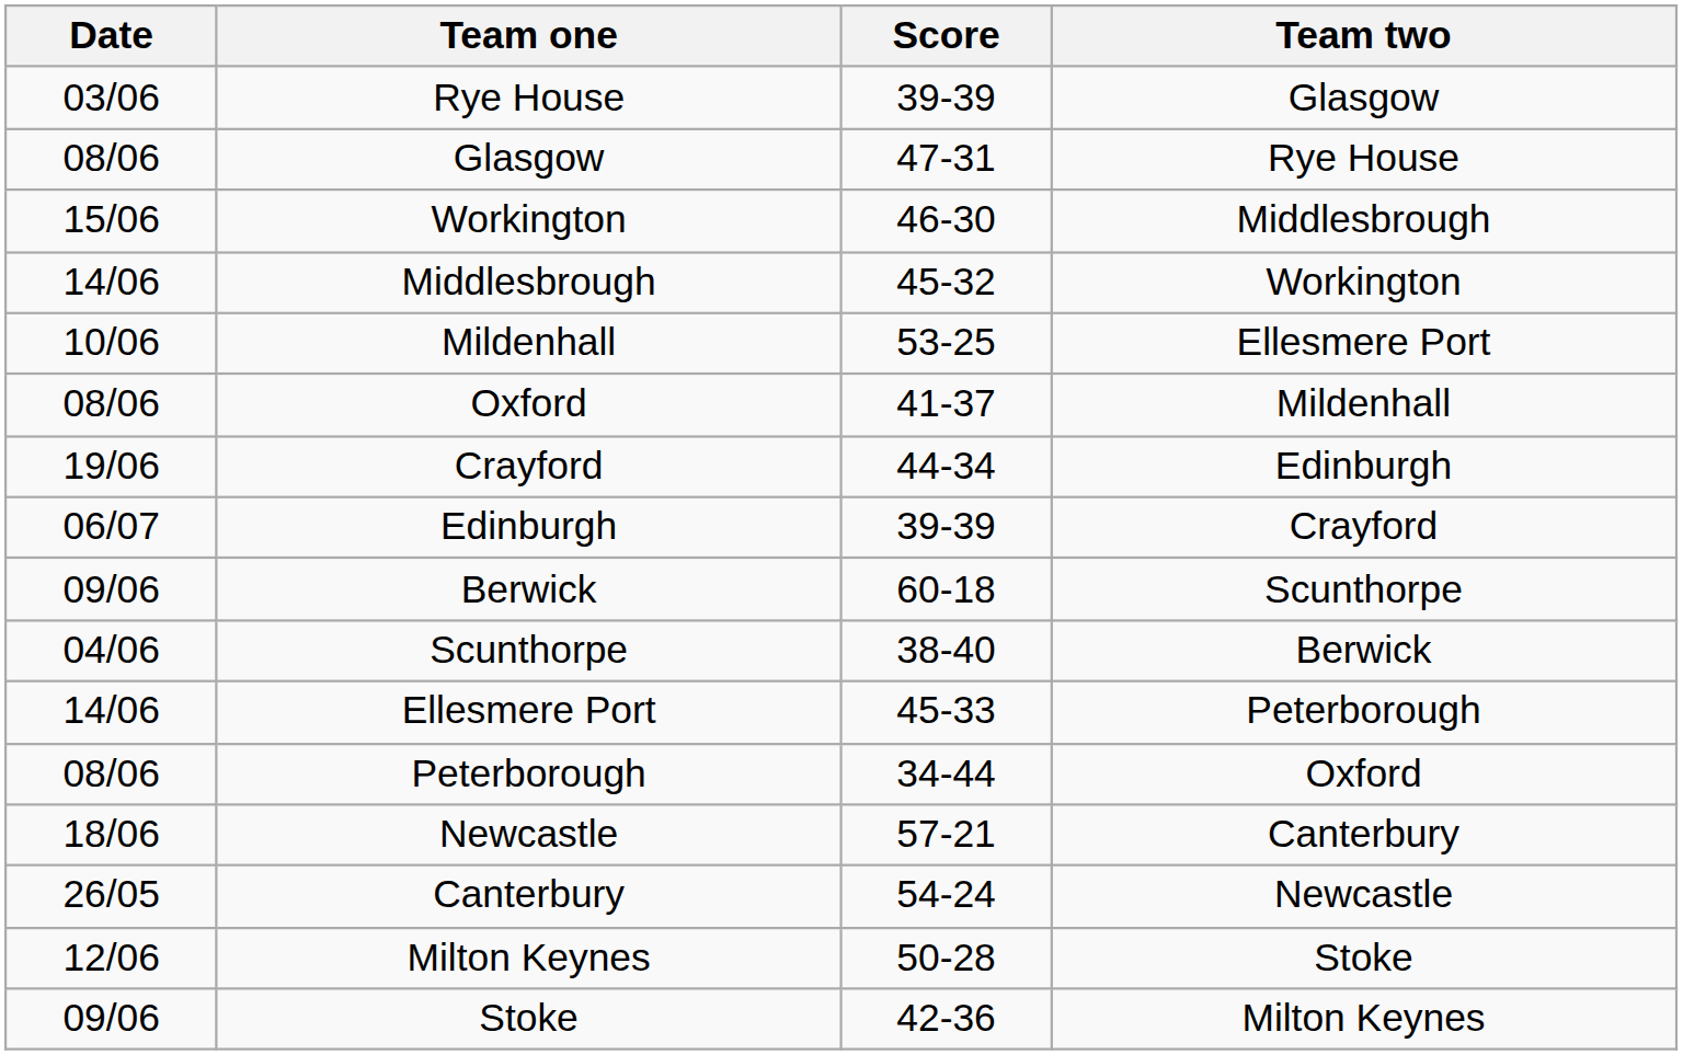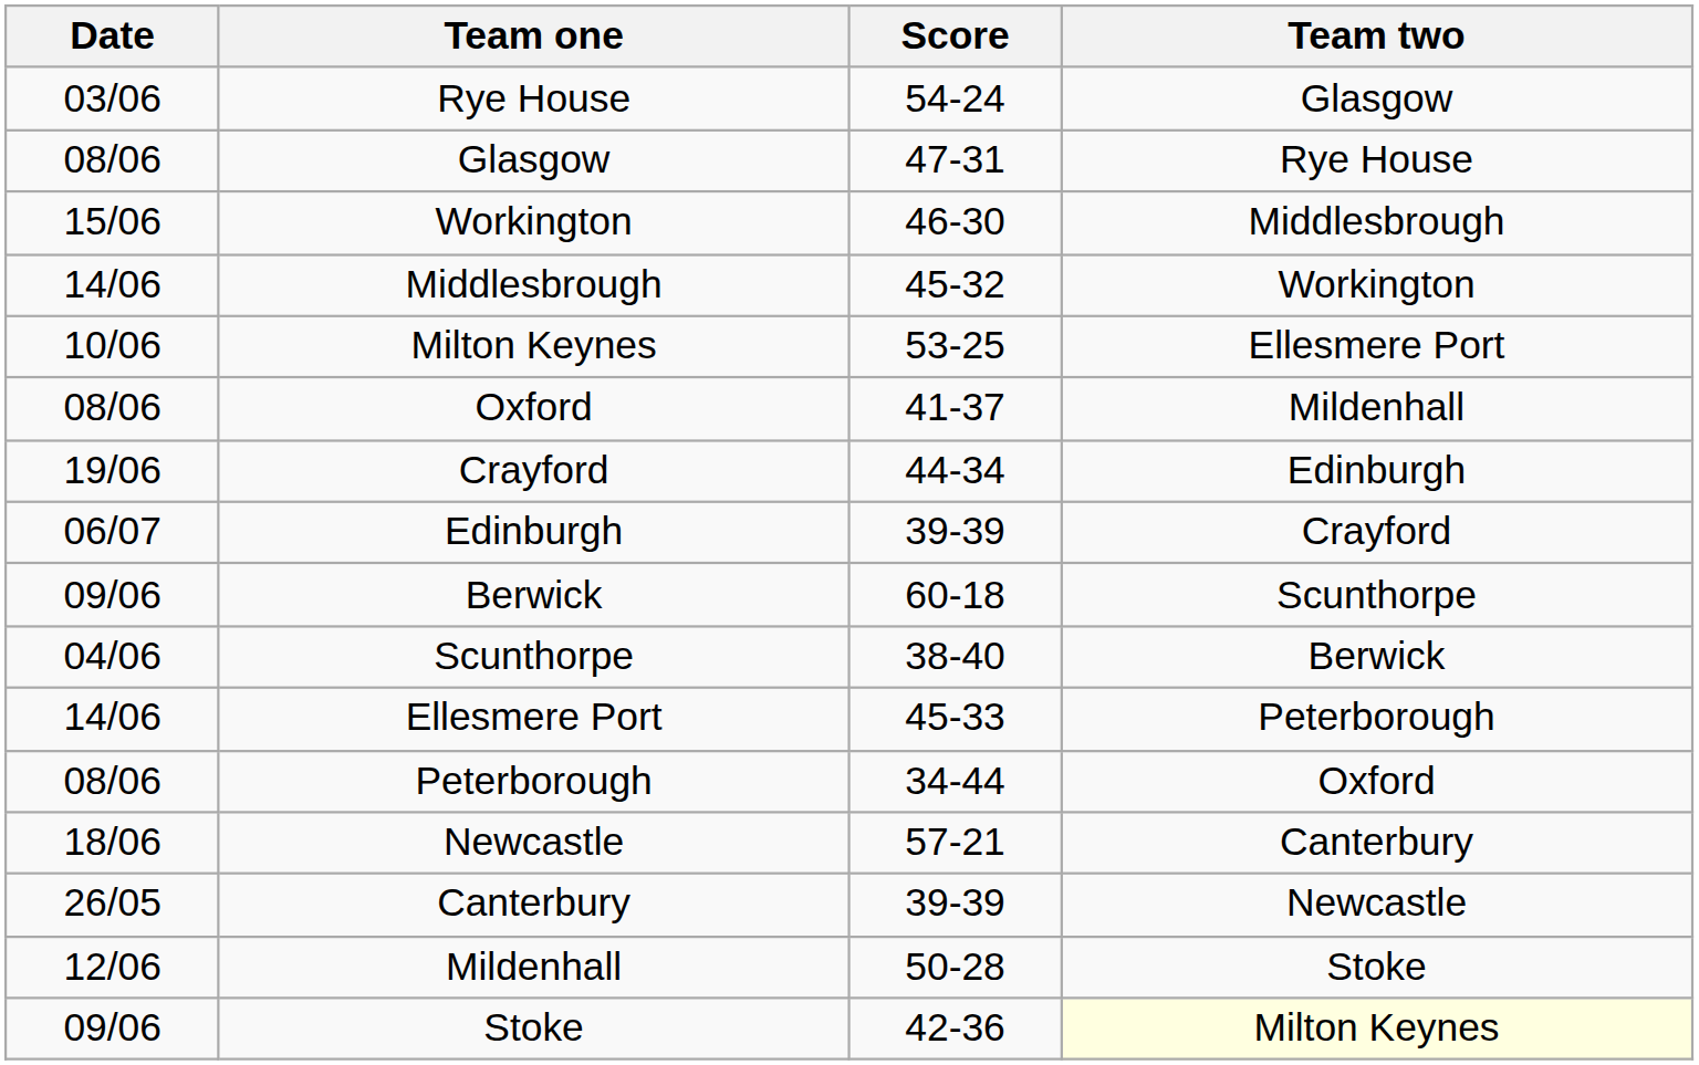row 2 | Score: 39-39 -> 54-24
row 6 | Team one: Mildenhall -> Milton Keynes
row 15 | Score: 54-24 -> 39-39
row 16 | Team one: Milton Keynes -> Mildenhall
row 17 | Team two: no background -> lightyellow background
